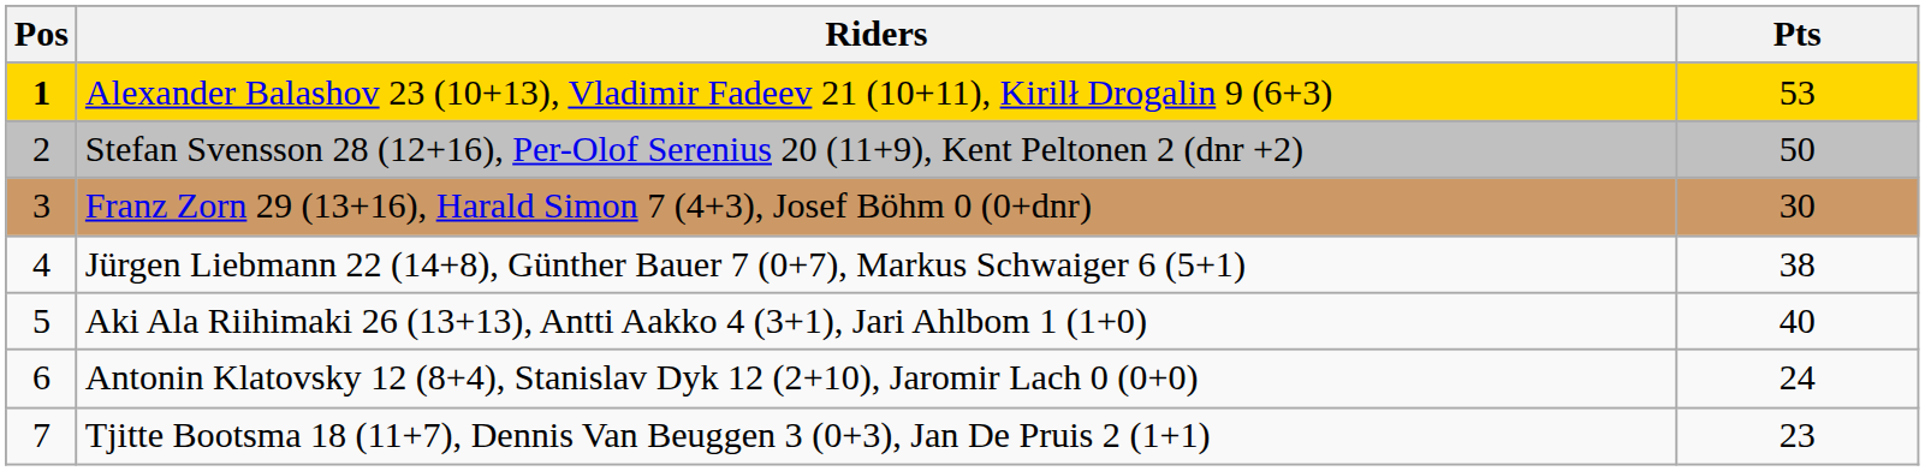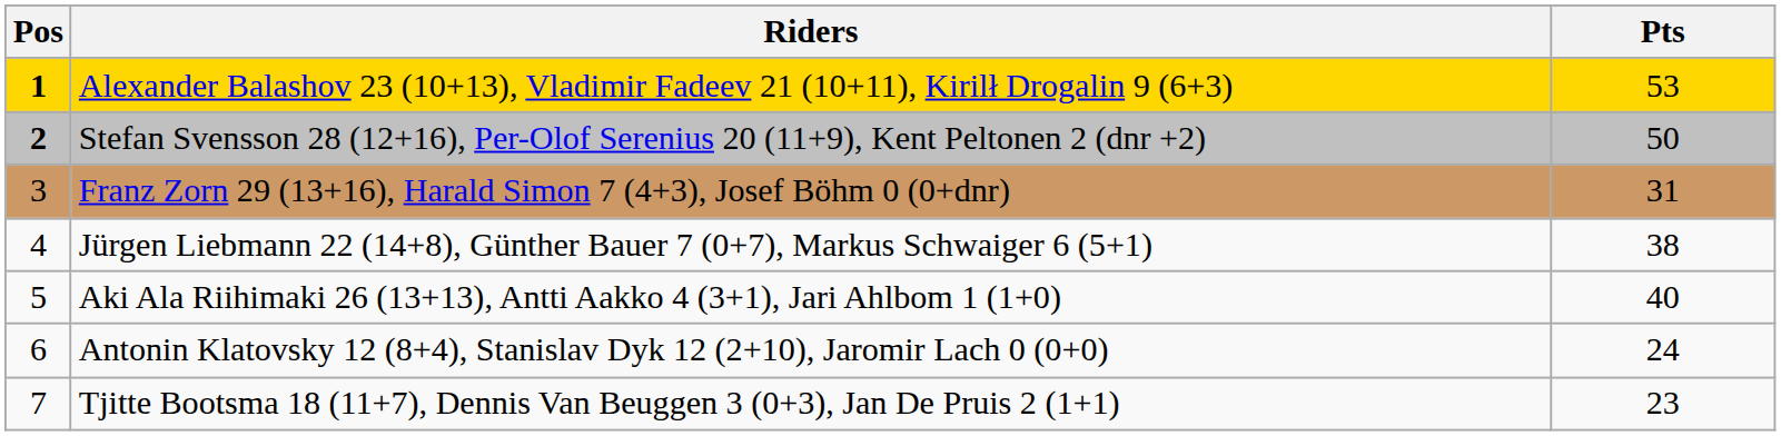row 3 | Pos: normal -> bold
row 4 | Pts: 30 -> 31
